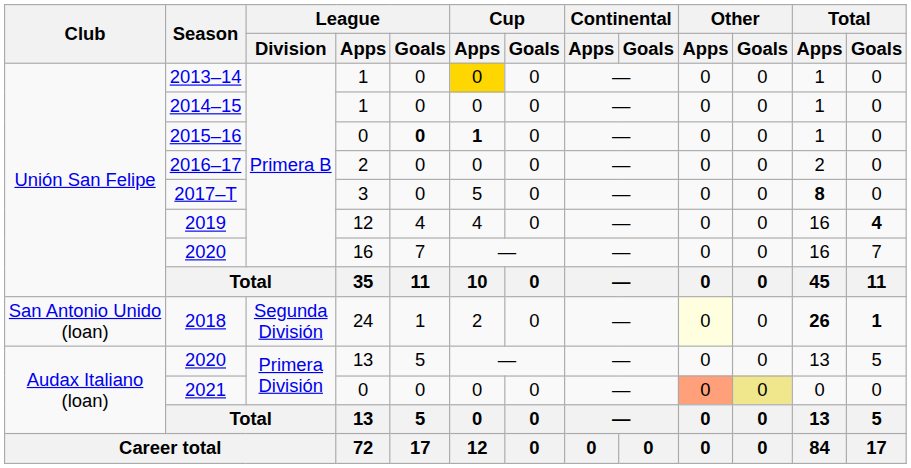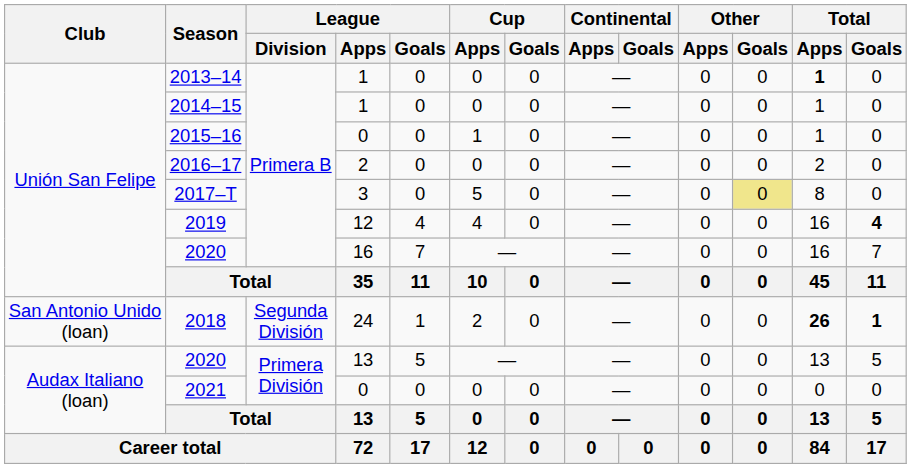2013–14 | Cup / Apps: gold background -> no background
2013–14 | Total / Apps: normal -> bold
2015–16 | League / Goals: bold -> normal
2015–16 | Cup / Apps: bold -> normal
2017–T | Other / Goals: no background -> khaki background
2017–T | Total / Apps: bold -> normal
2018 | Other / Apps: lightyellow background -> no background
2021 | Other / Apps: lightsalmon background -> no background
2021 | Other / Goals: khaki background -> no background
